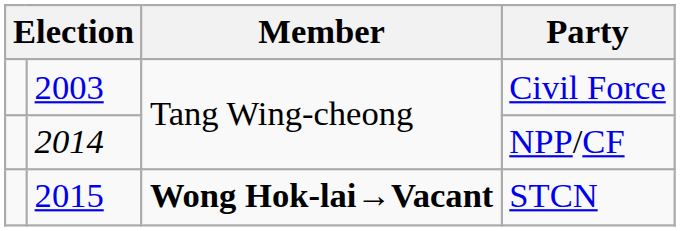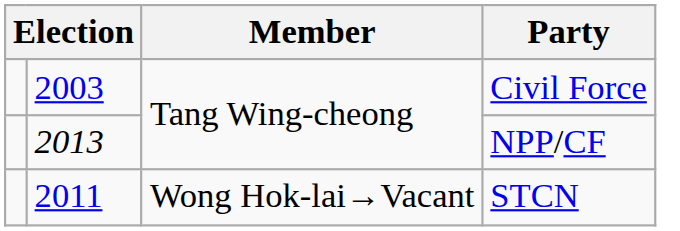NPP/CF | column 2: 2014 -> 2013
STCN | column 2: 2015 -> 2011
STCN | Member: bold -> normal
